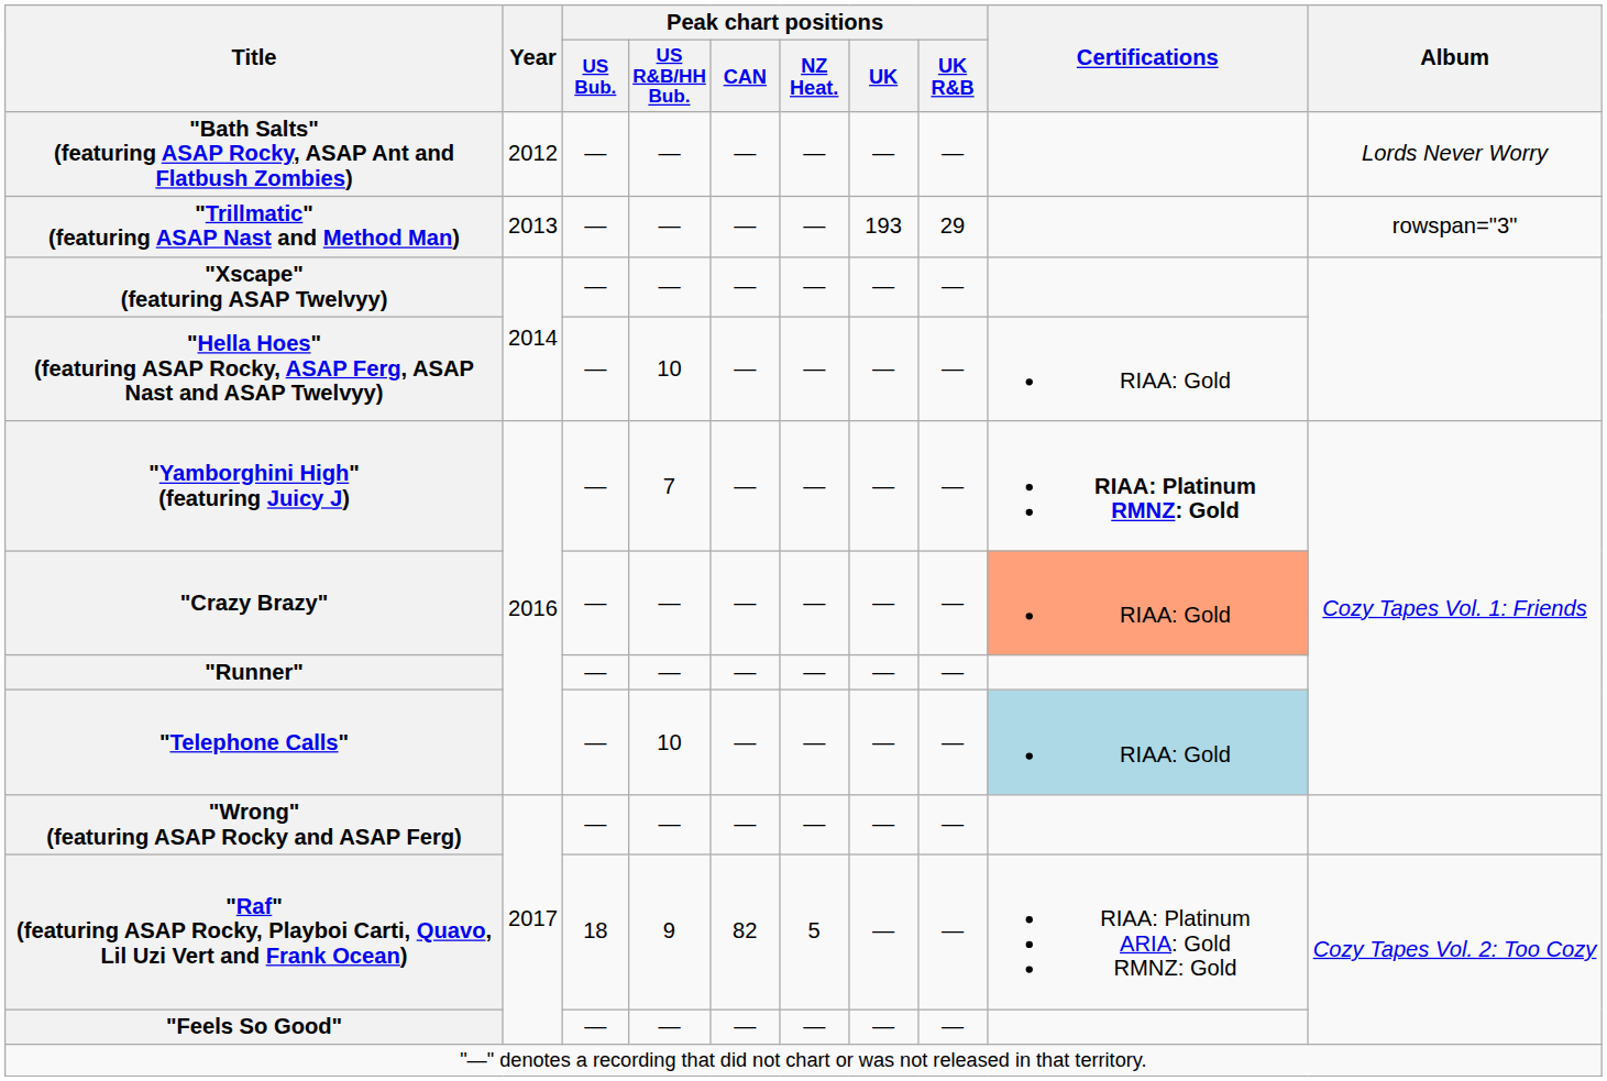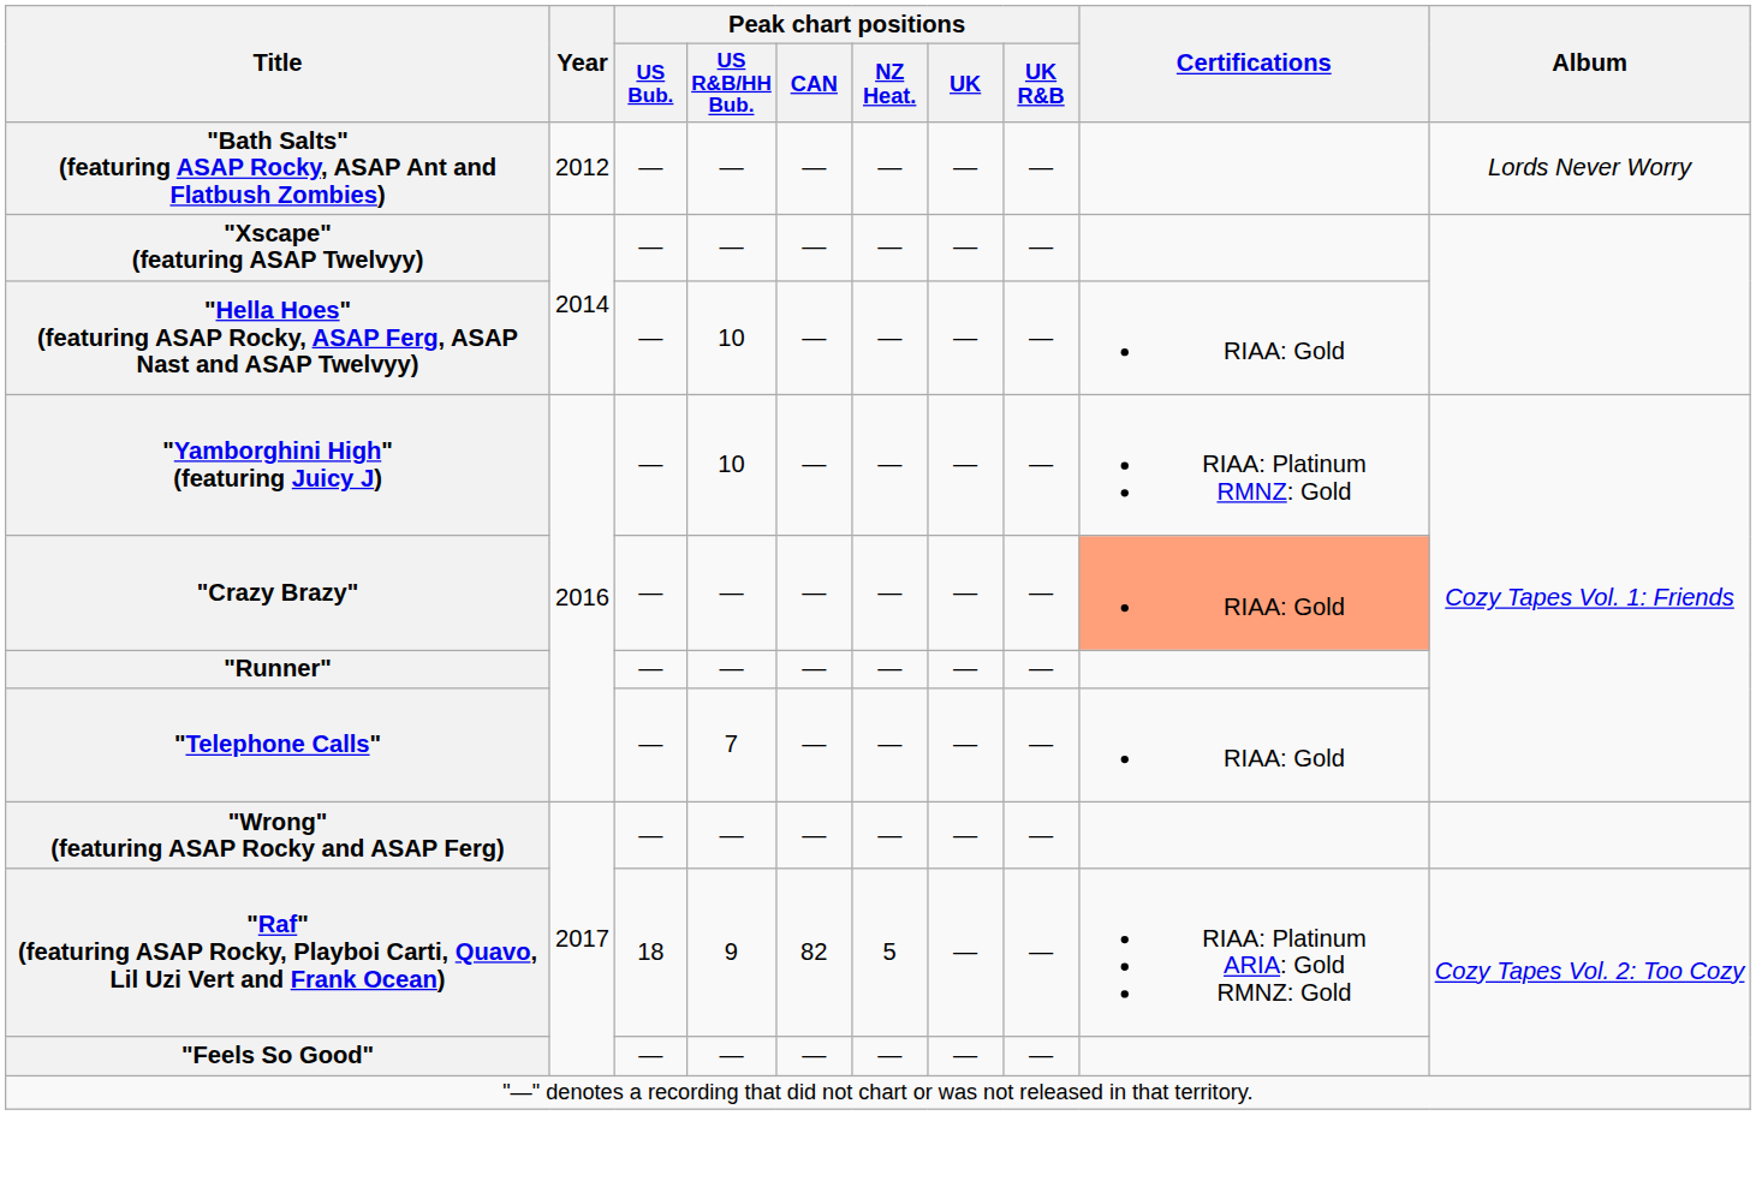- row: "Trillmatic" (featuring ASAP Nast and Method Man) | 2013 | — | — | — | — | 193 | 29 | rowspan="3"
"Yamborghini High" (featuring Juicy J) | Peak chart positions / US R&B/HH Bub.: 7 -> 10
"Yamborghini High" (featuring Juicy J) | Certifications: bold -> normal
"Telephone Calls" | Peak chart positions / US R&B/HH Bub.: 10 -> 7
"Telephone Calls" | Certifications: lightblue background -> no background
